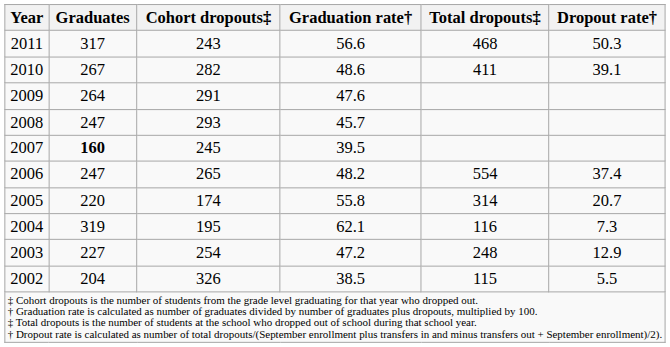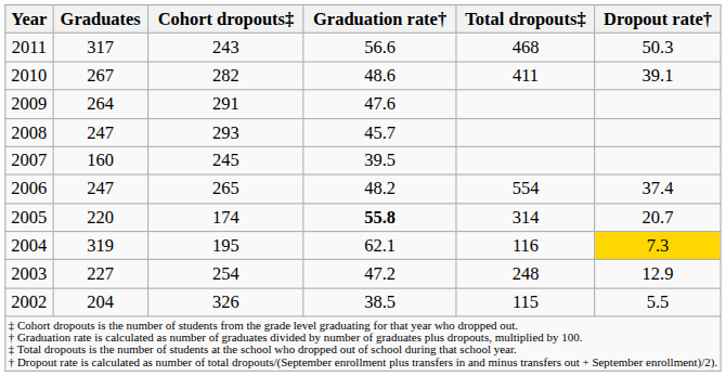2007 | Graduates: bold -> normal
2005 | Graduation rate†: normal -> bold
2004 | Dropout rate†: no background -> gold background
